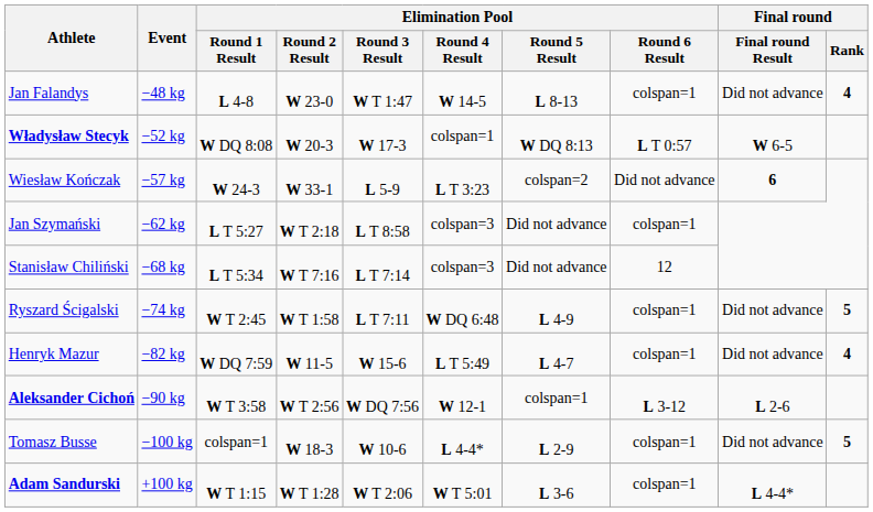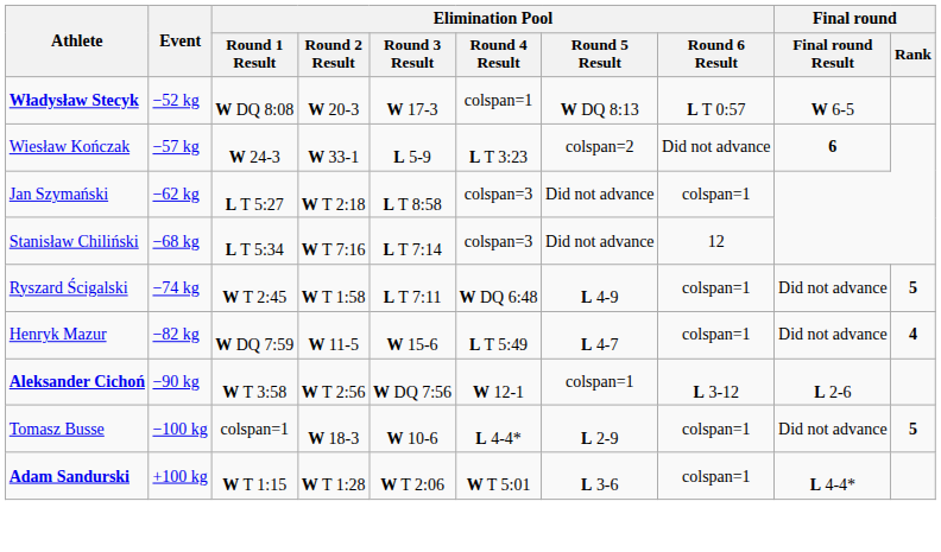- row: Jan Falandys | −48 kg | L 4-8 | W 23-0 | W T 1:47 | W 14-5 | L 8-13 | colspan=1 | Did not advance | 4
